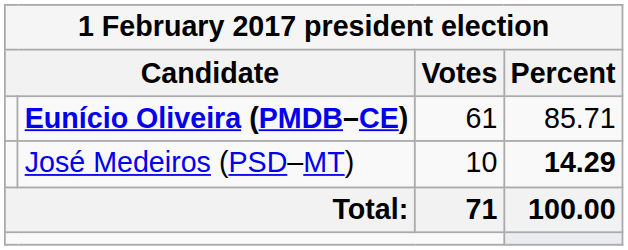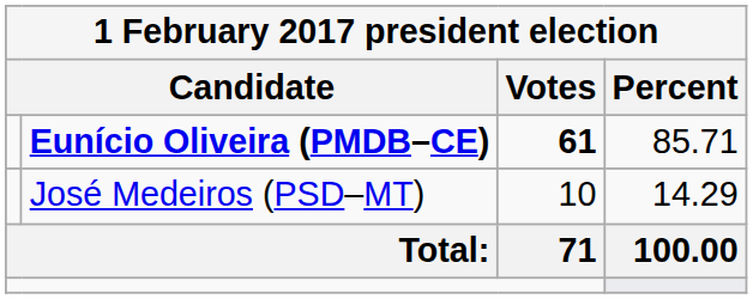Eunício Oliveira (PMDB–CE) | Votes: normal -> bold
José Medeiros (PSD–MT) | Percent: bold -> normal
